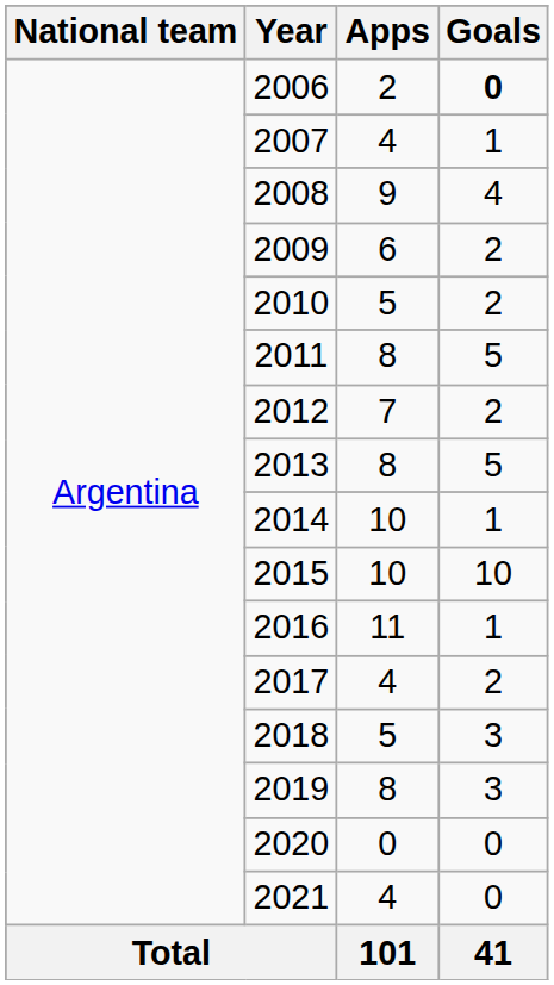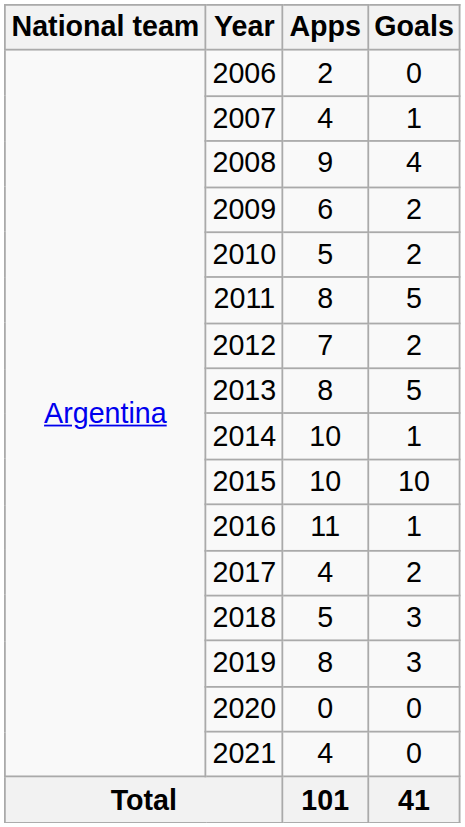2006 | Goals: bold -> normal
